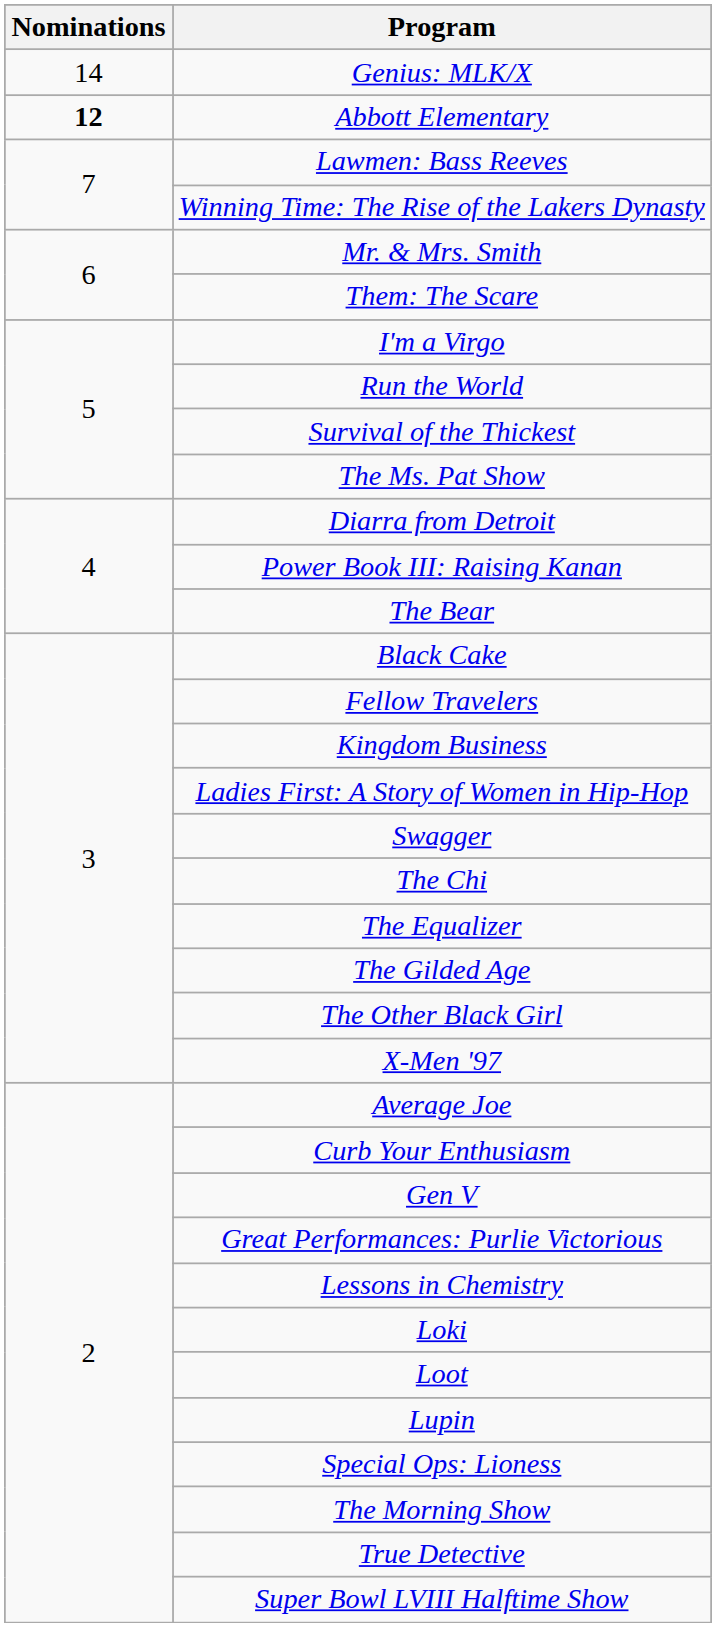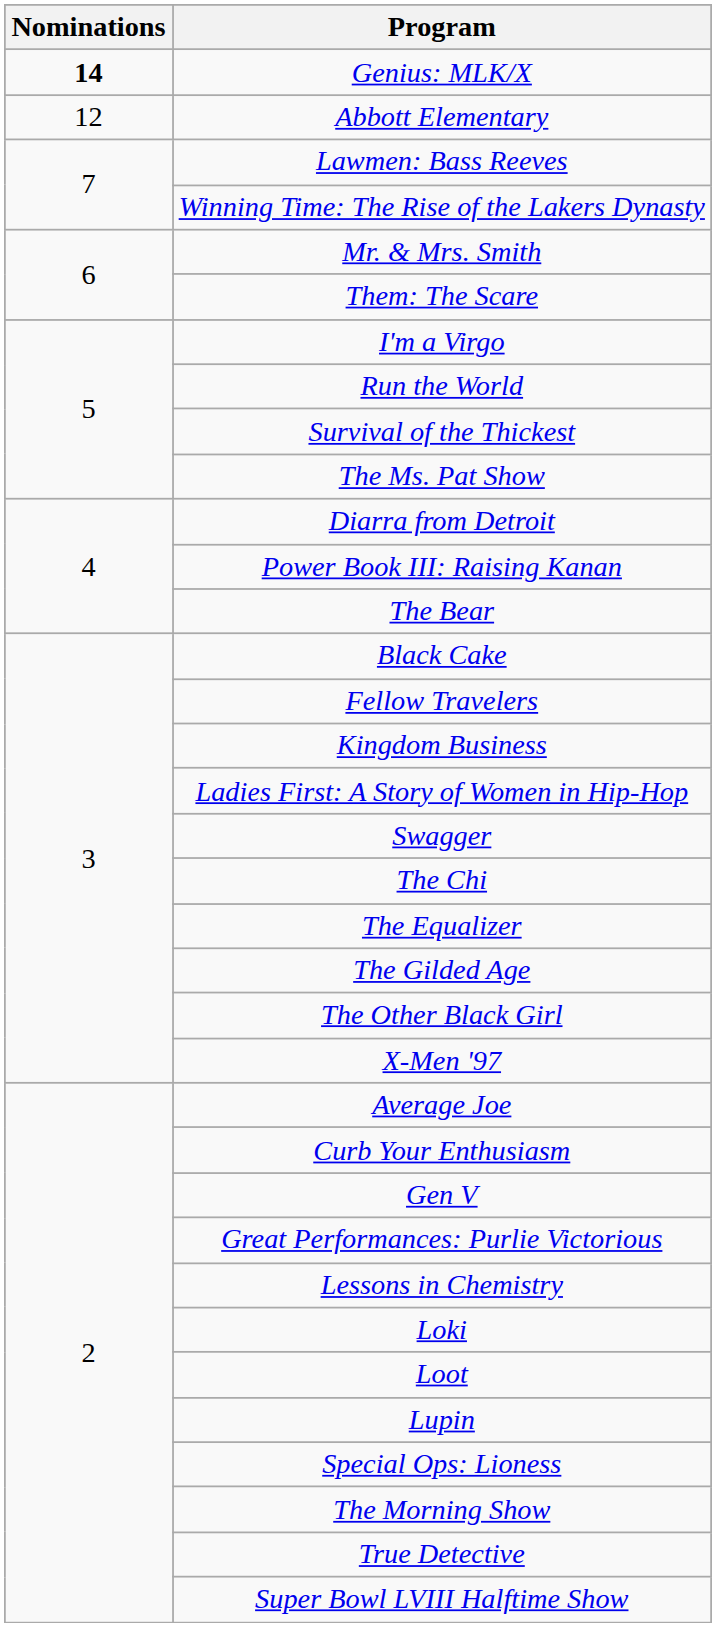Genius: MLK/X | Nominations: normal -> bold
Abbott Elementary | Nominations: bold -> normal
